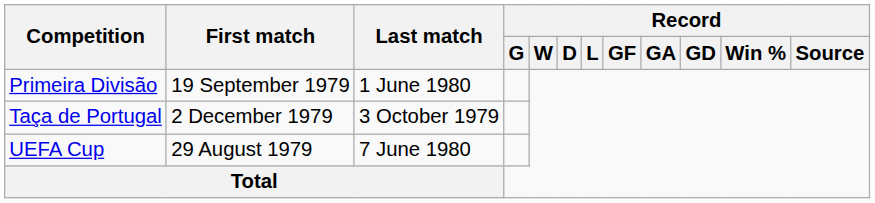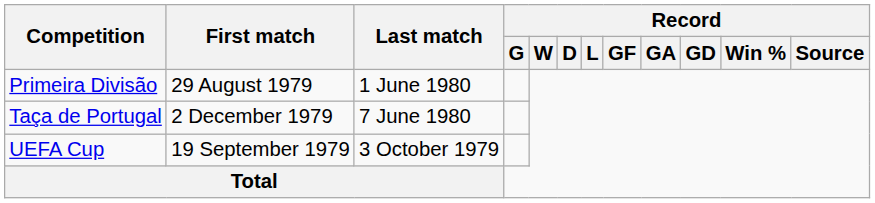Primeira Divisão | First match: 19 September 1979 -> 29 August 1979
Taça de Portugal | Last match: 3 October 1979 -> 7 June 1980
UEFA Cup | First match: 29 August 1979 -> 19 September 1979
UEFA Cup | Last match: 7 June 1980 -> 3 October 1979
